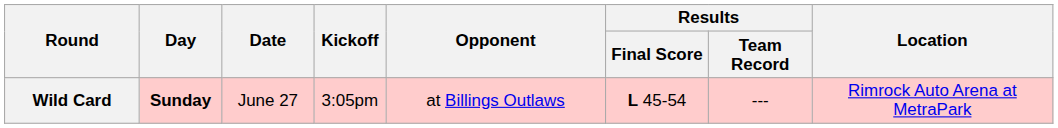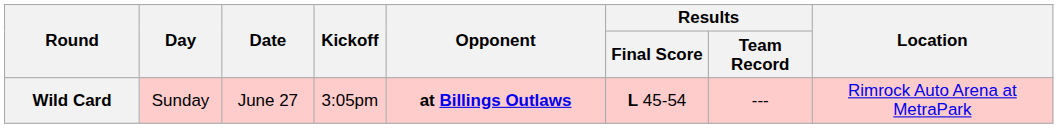Wild Card | Day: bold -> normal
Wild Card | Opponent: normal -> bold
